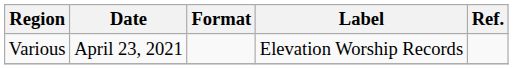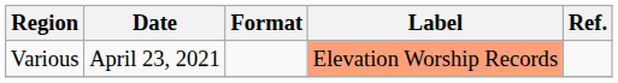Various | Label: no background -> lightsalmon background
